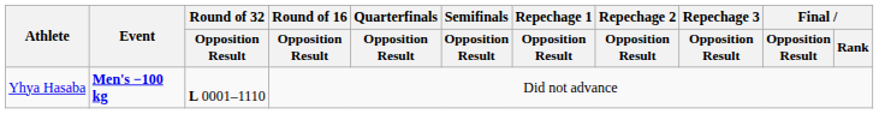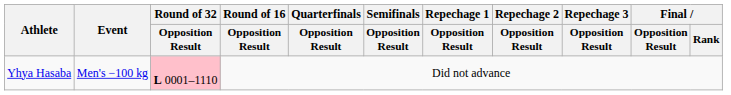Yhya Hasaba | Event: bold -> normal
Yhya Hasaba | Round of 32 / Opposition Result: no background -> pink background
